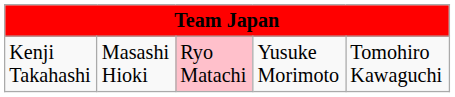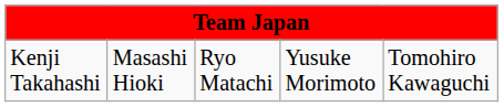Kenji Takahashi | column 3: pink background -> no background
